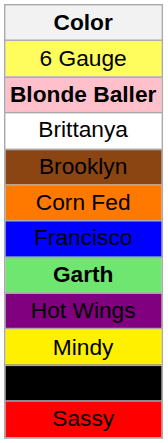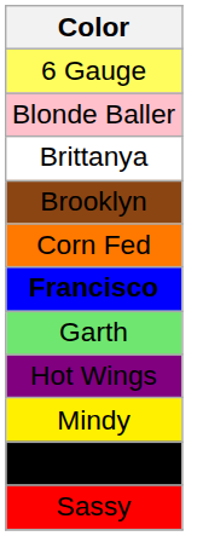row 3 | column 1: bold -> normal
row 7 | column 1: normal -> bold
row 8 | column 1: bold -> normal
